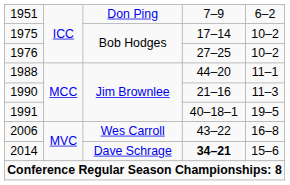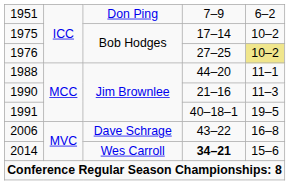1976 | column 5: no background -> khaki background
2006 | column 3: Wes Carroll -> Dave Schrage
2014 | column 3: Dave Schrage -> Wes Carroll
